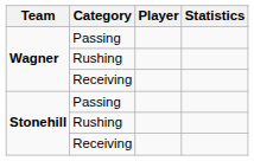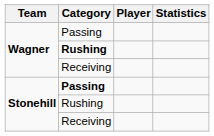Wagner / Rushing | Category: normal -> bold
Stonehill / Passing | Category: normal -> bold
